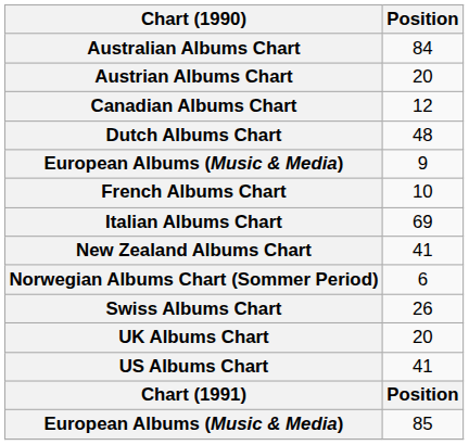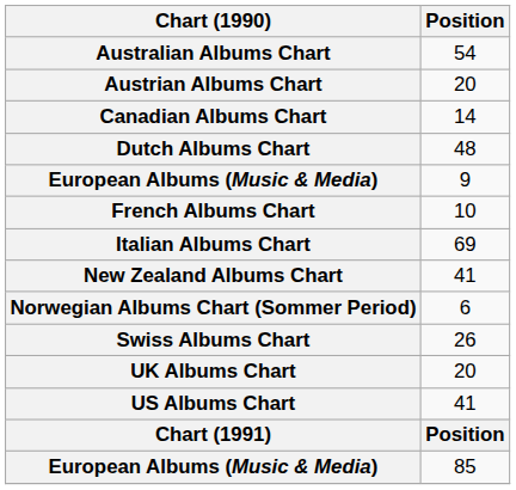row 2 | Position: 84 -> 54
row 4 | Position: 12 -> 14
